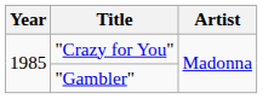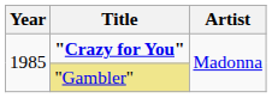"Crazy for You" | Title: normal -> bold
"Gambler" | Title: no background -> khaki background
